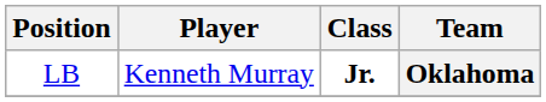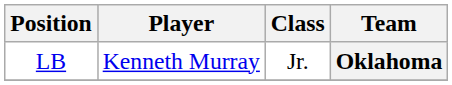Oklahoma | Class: bold -> normal
